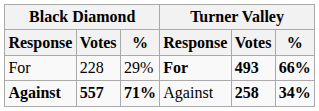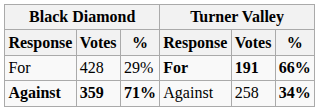row 3 | Black Diamond / Votes: 228 -> 428
row 3 | Turner Valley / Votes: 493 -> 191
row 4 | Black Diamond / Votes: 557 -> 359
row 4 | Turner Valley / Votes: bold -> normal
